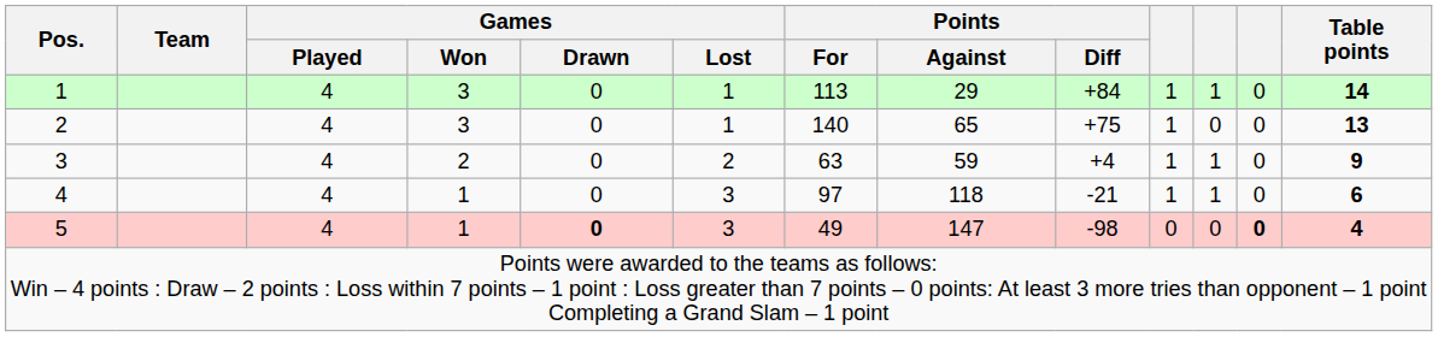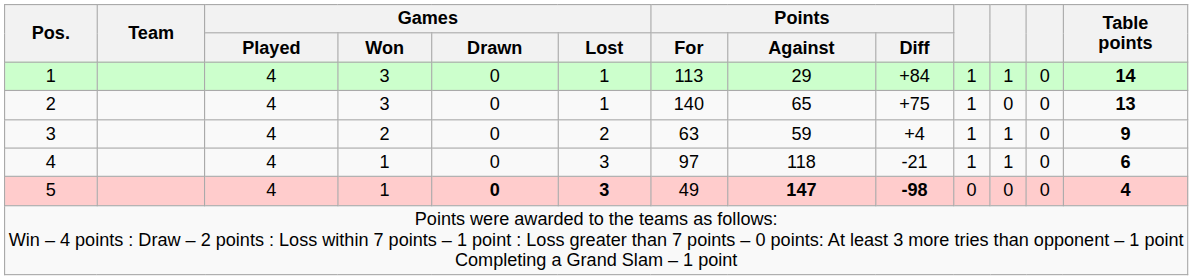5 | Games / Lost: normal -> bold
5 | Points / Against: normal -> bold
5 | Points / Diff: normal -> bold
5 | column 12: bold -> normal
